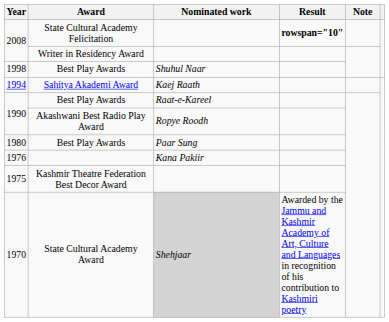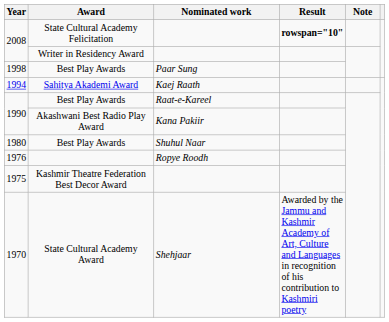1998 | Nominated work: Shuhul Naar -> Paar Sung
1990 / Akashwani Best Radio Play Award | Nominated work: Ropye Roodh -> Kana Pakiir
1980 | Nominated work: Paar Sung -> Shuhul Naar
1976 | Nominated work: Kana Pakiir -> Ropye Roodh
1970 | Nominated work: lightgrey background -> no background
